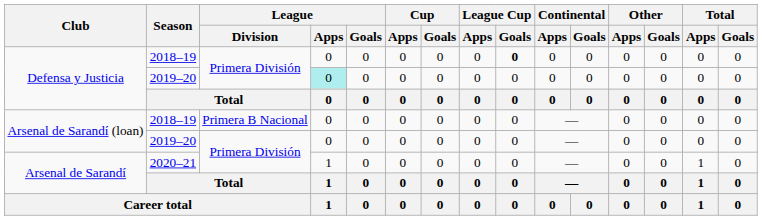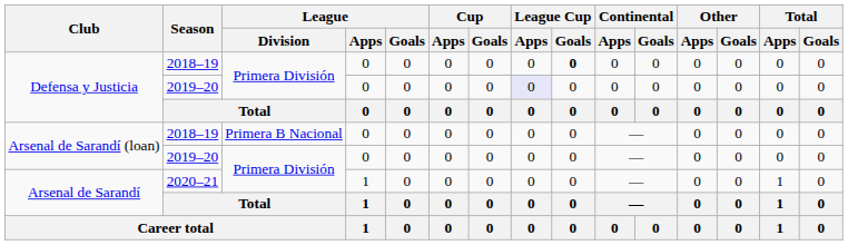Defensa y Justicia / 2019–20 | League / Apps: paleturquoise background -> no background
Defensa y Justicia / 2019–20 | League Cup / Apps: no background -> lavender background
